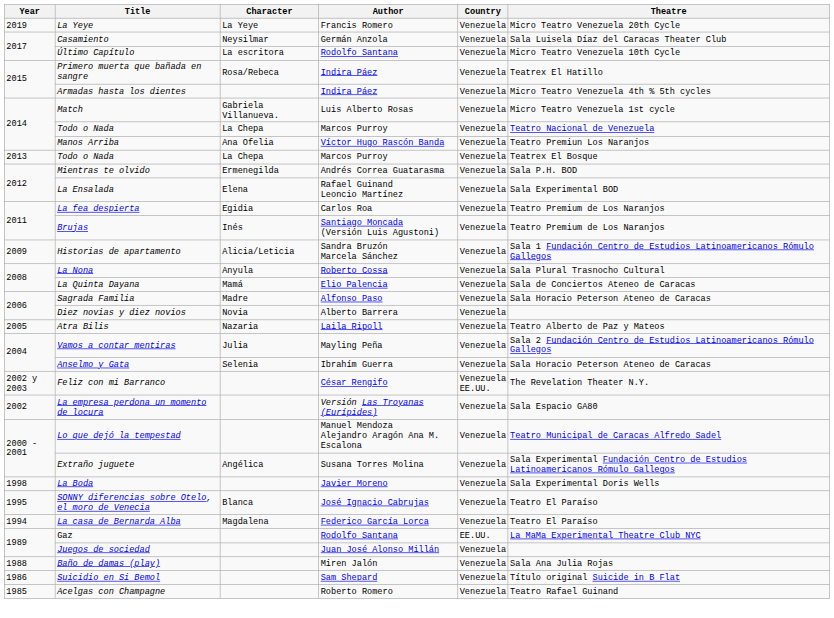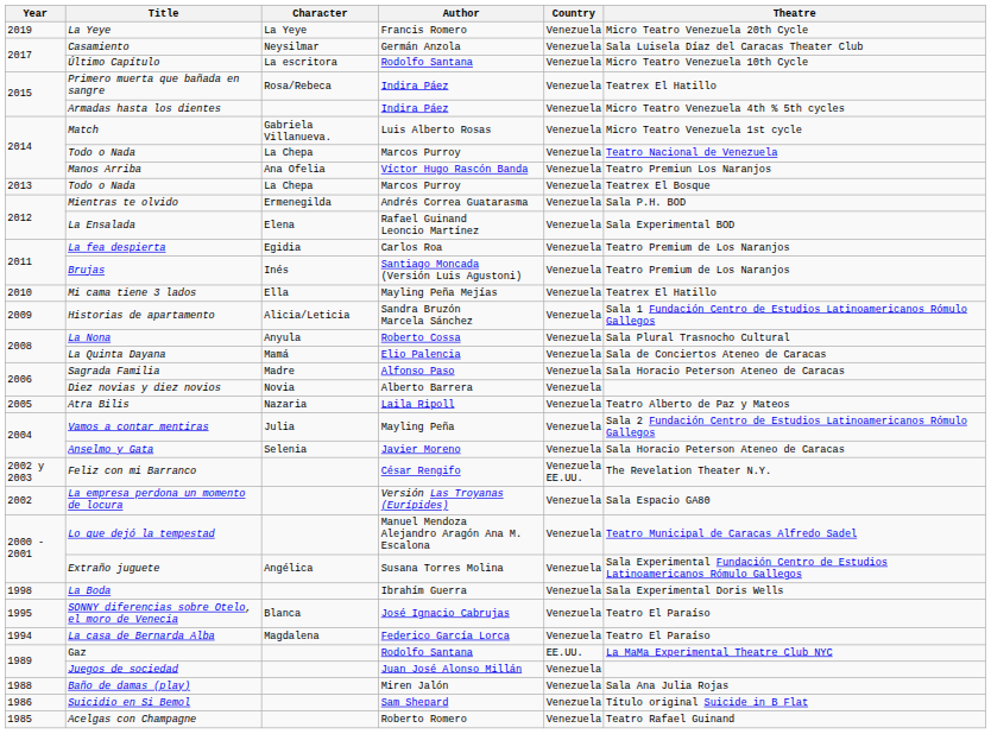+ row: 2010 | Mi cama tiene 3 lados | Ella | Mayling Peña Mejías | Venezuela | Teatrex El Hatillo
Anselmo y Gata | Author: Ibrahím Guerra -> Javier Moreno
La Boda | Author: Javier Moreno -> Ibrahím Guerra
